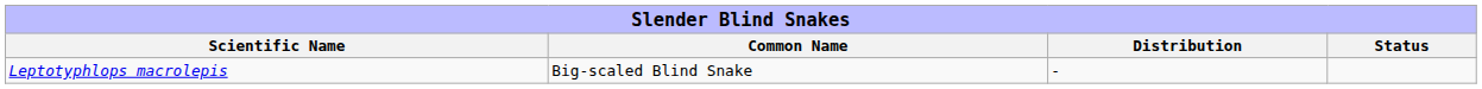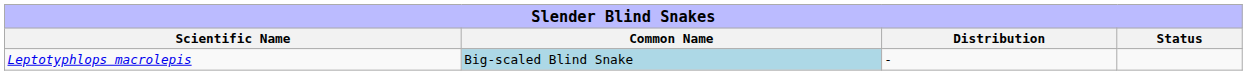Leptotyphlops macrolepis | column 2: no background -> lightblue background
